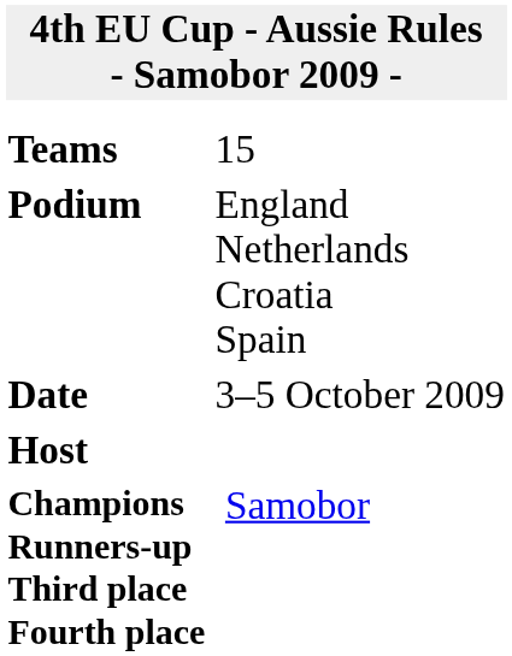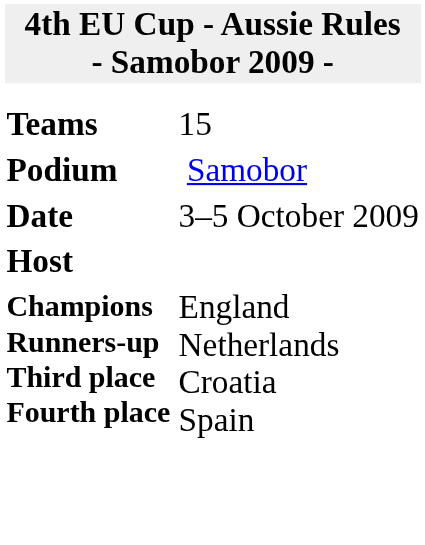row 3 | column 2: England Netherlands Croatia Spain -> Samobor
row 6 | column 2: Samobor -> England Netherlands Croatia Spain
